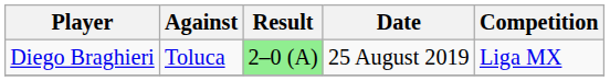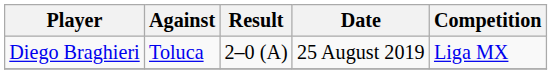Diego Braghieri | Result: lightgreen background -> no background
